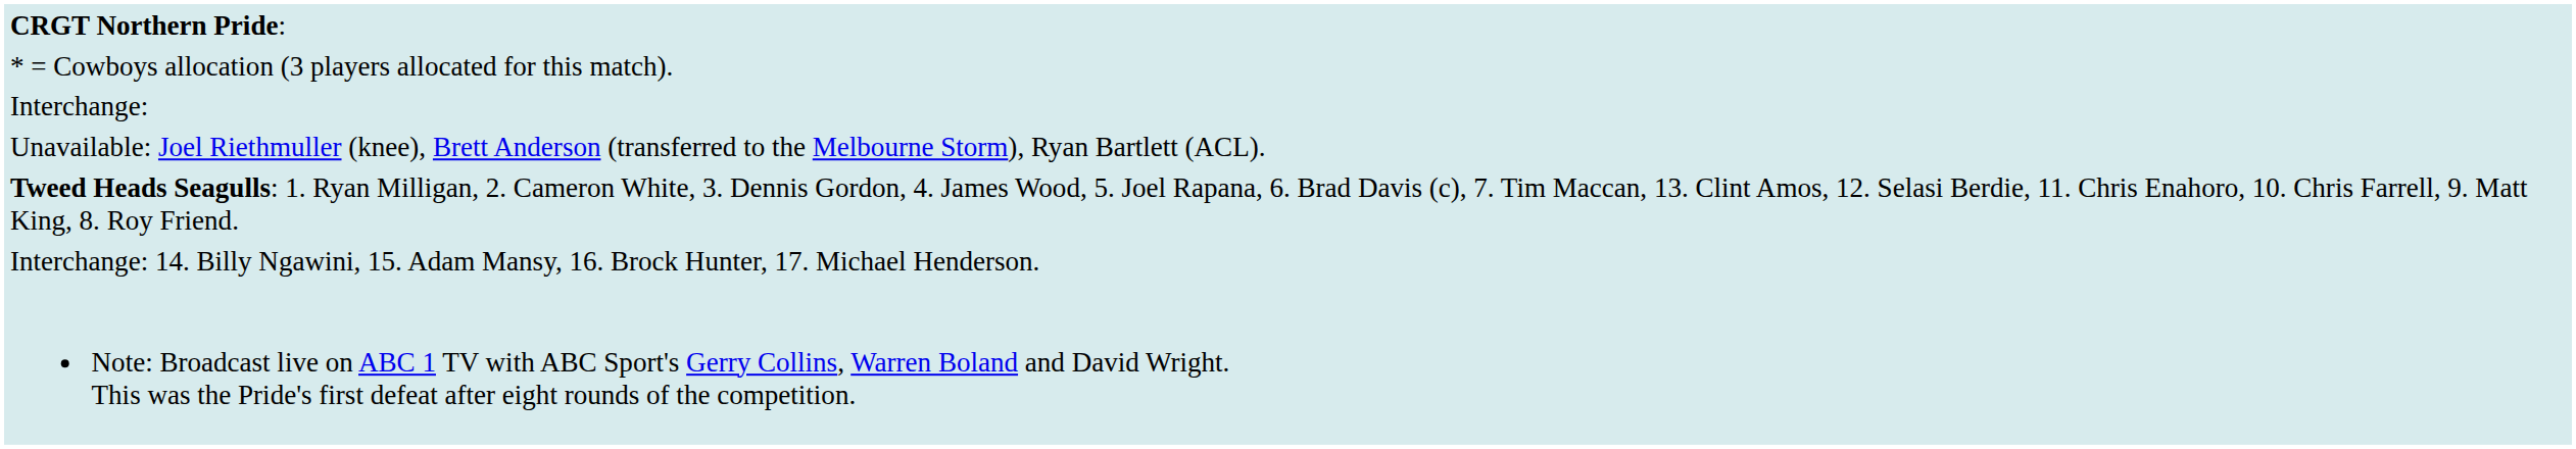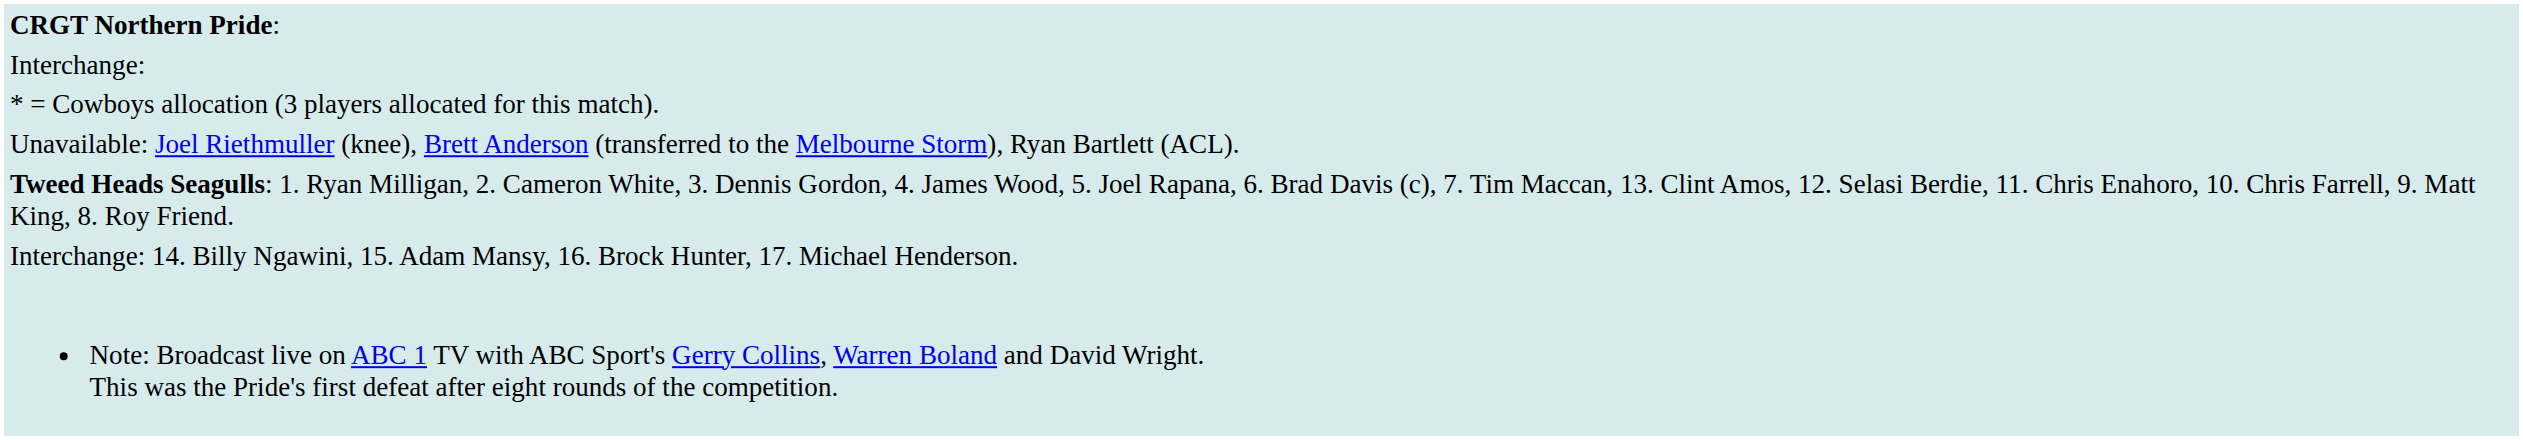row 2 | column 1: * = Cowboys allocation (3 players allocated for this match). -> Interchange:
row 3 | column 1: Interchange: -> * = Cowboys allocation (3 players allocated for this match).
